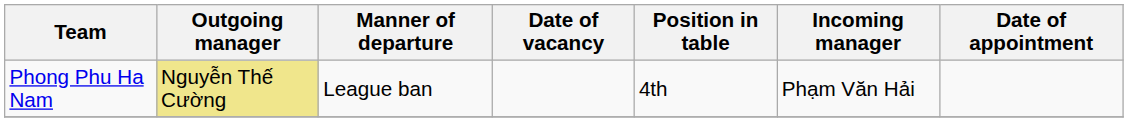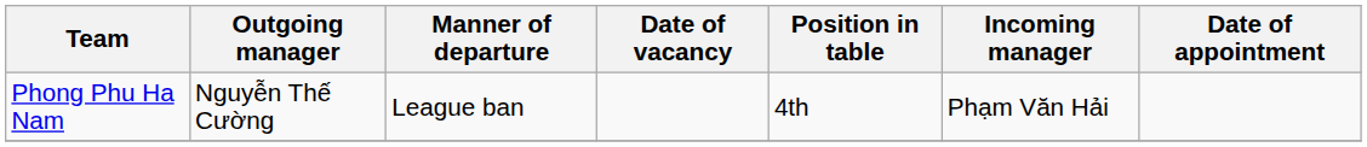Phong Phu Ha Nam | Outgoing manager: khaki background -> no background
